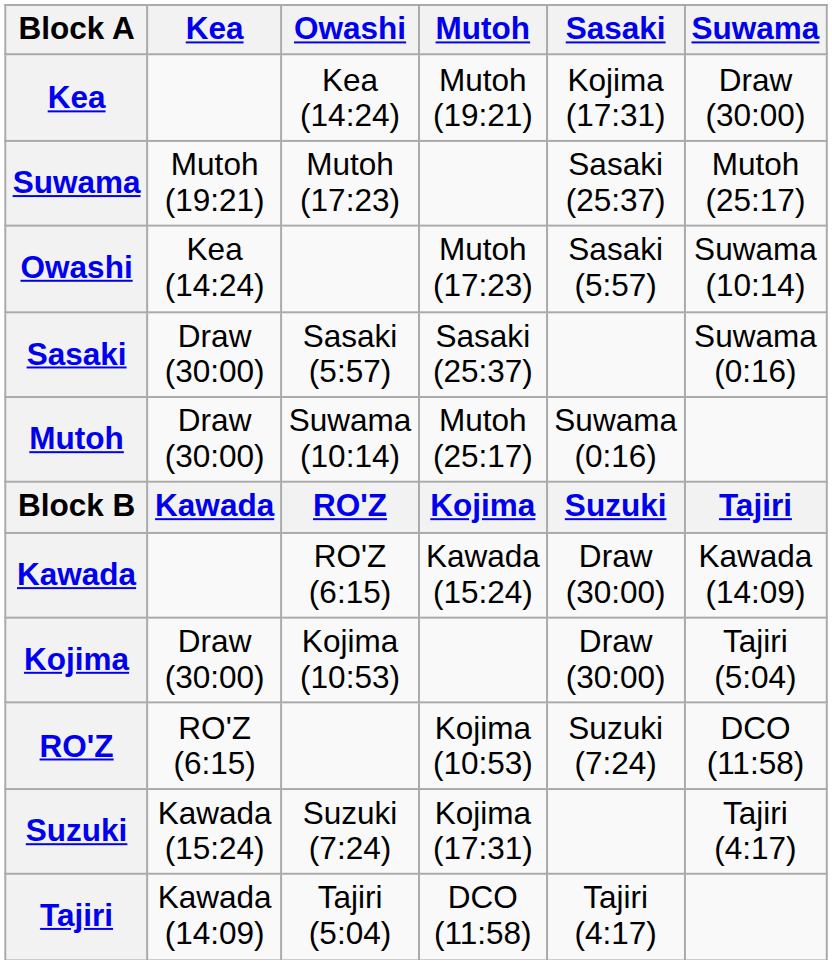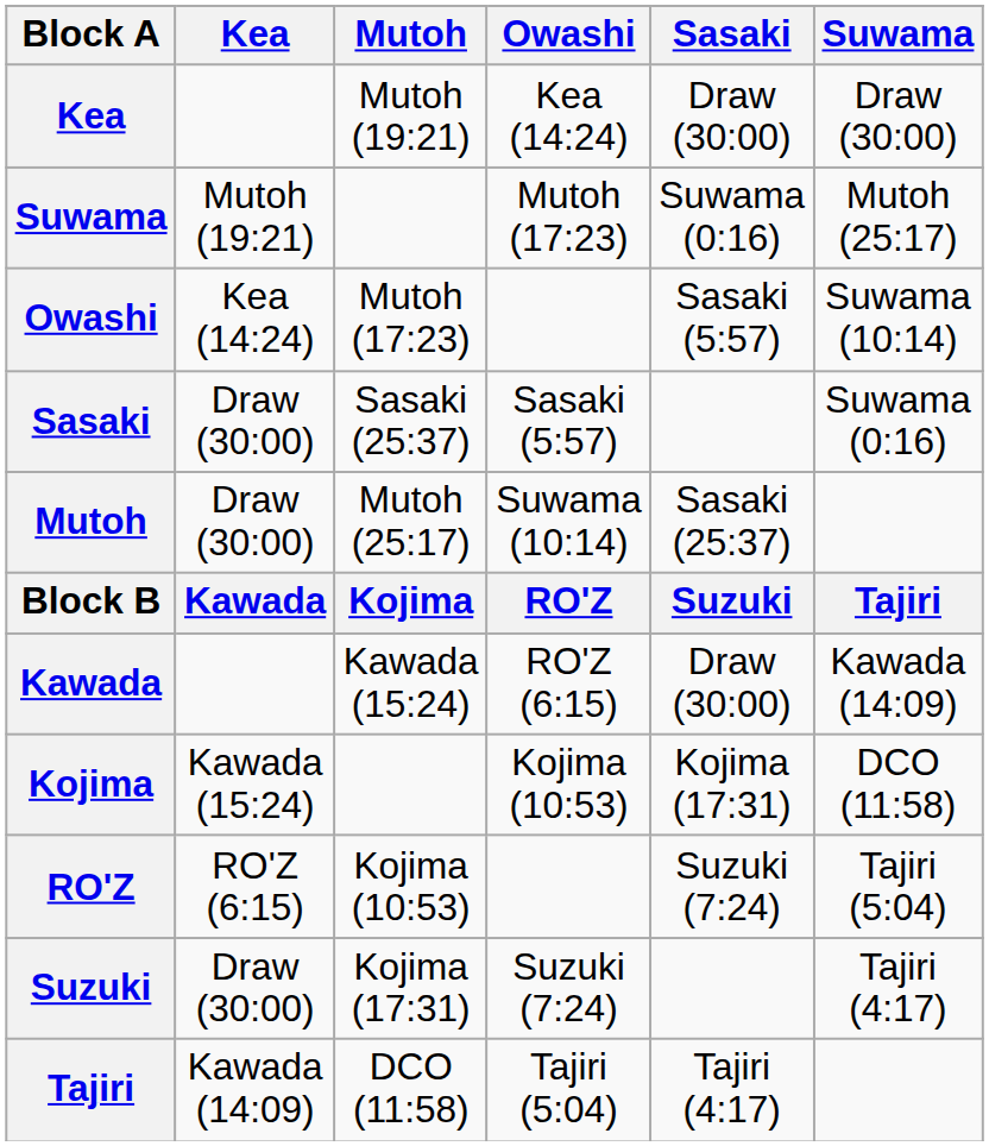columns swapped: Mutoh <-> Owashi
row 2 | Sasaki: Kojima (17:31) -> Draw (30:00)
row 3 | Sasaki: Sasaki (25:37) -> Suwama (0:16)
row 6 | Sasaki: Suwama (0:16) -> Sasaki (25:37)
row 9 | Kea: Draw (30:00) -> Kawada (15:24)
row 9 | Sasaki: Draw (30:00) -> Kojima (17:31)
row 9 | Suwama: Tajiri (5:04) -> DCO (11:58)
row 10 | Suwama: DCO (11:58) -> Tajiri (5:04)
row 11 | Kea: Kawada (15:24) -> Draw (30:00)
